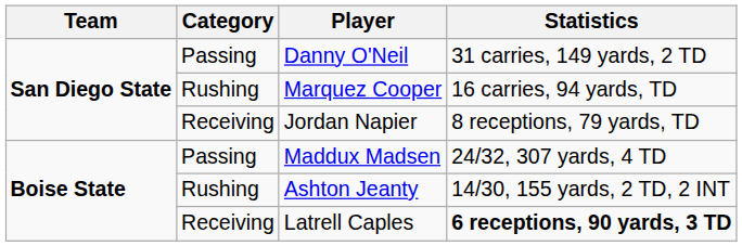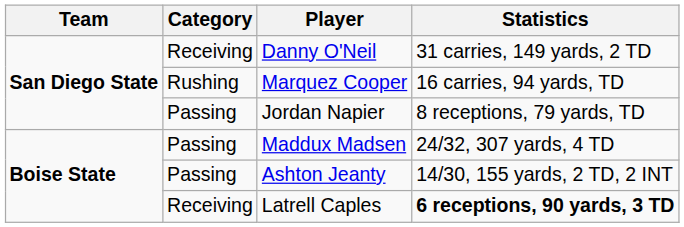Danny O'Neil | Category: Passing -> Receiving
Jordan Napier | Category: Receiving -> Passing
Ashton Jeanty | Category: Rushing -> Passing
